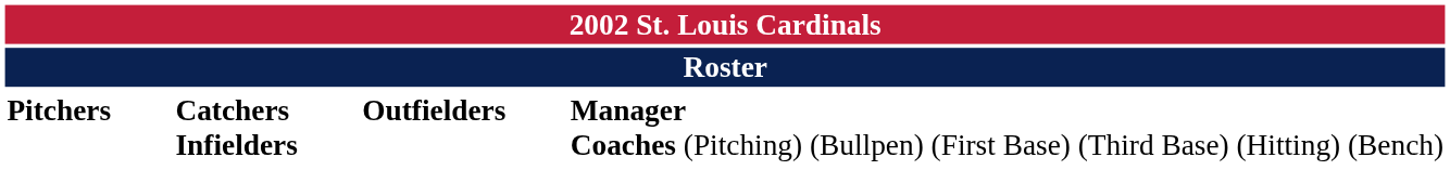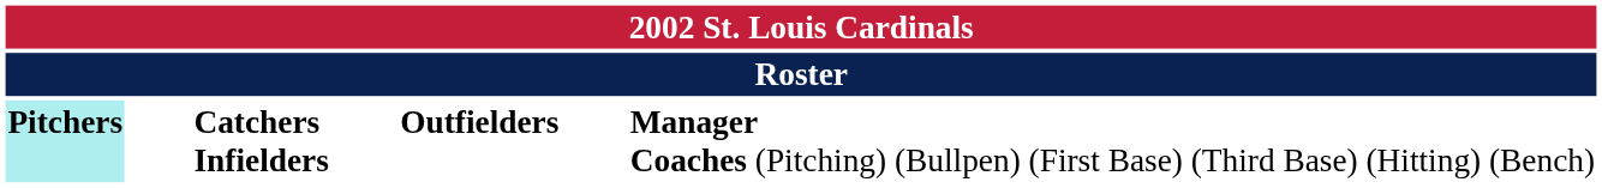Pitchers | column 1: no background -> paleturquoise background
